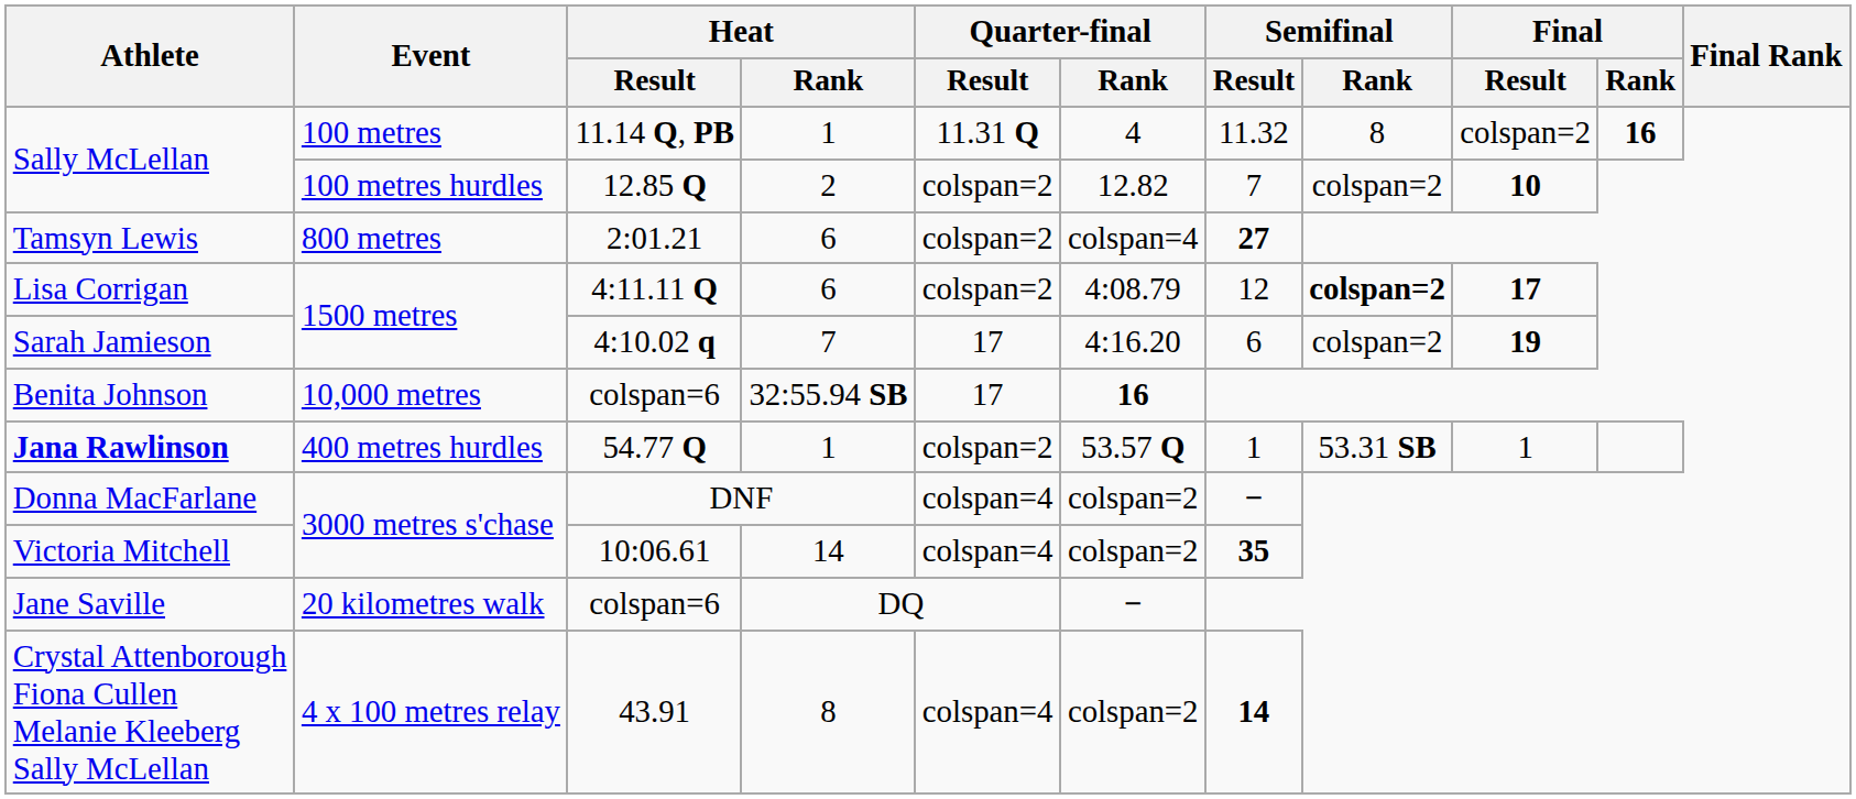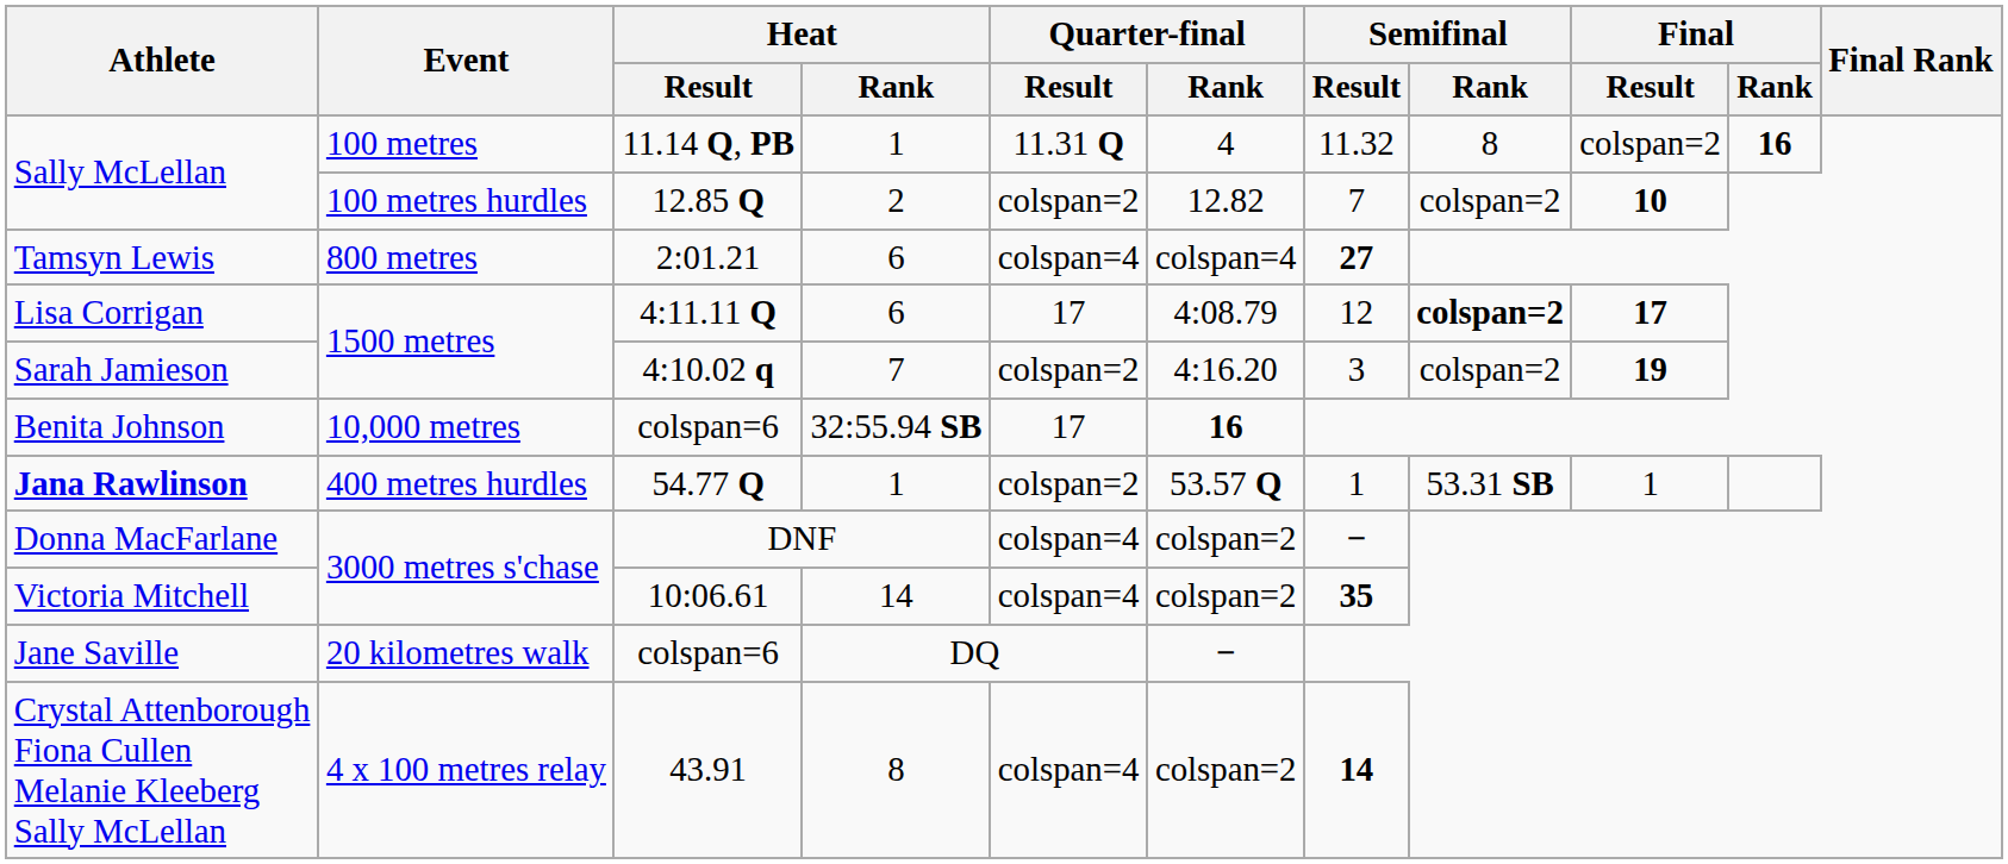Tamsyn Lewis | Quarter-final / Result: colspan=2 -> colspan=4
Lisa Corrigan | Quarter-final / Result: colspan=2 -> 17
Sarah Jamieson | Quarter-final / Result: 17 -> colspan=2
Sarah Jamieson | Semifinal / Result: 6 -> 3
